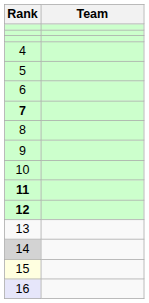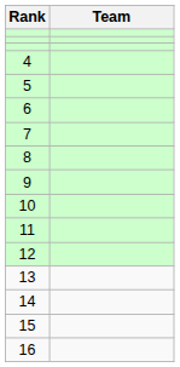row 8 | Rank: bold -> normal
row 12 | Rank: bold -> normal
row 13 | Rank: bold -> normal
row 15 | Rank: lightgrey background -> no background
row 16 | Rank: lightyellow background -> no background
row 17 | Rank: lavender background -> no background
